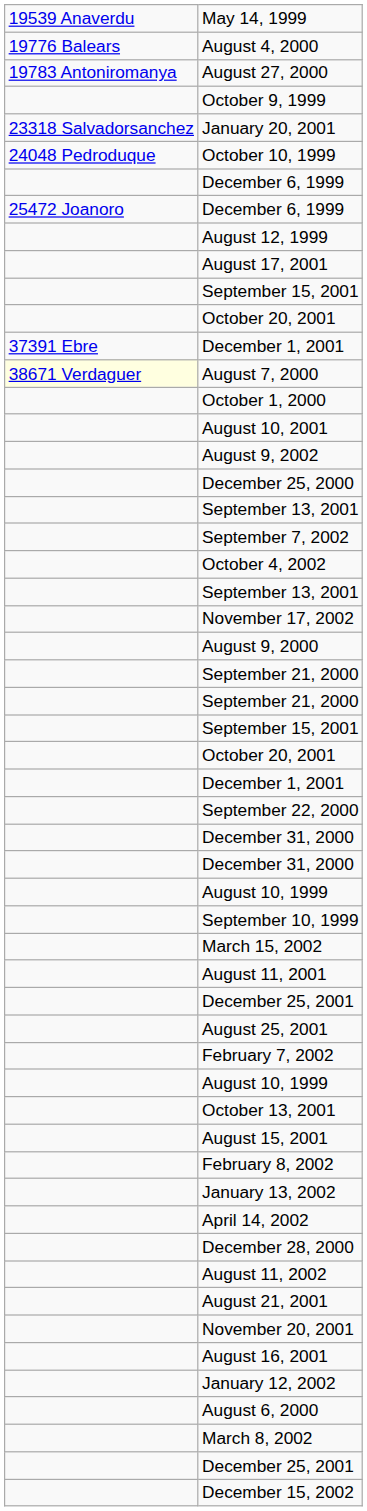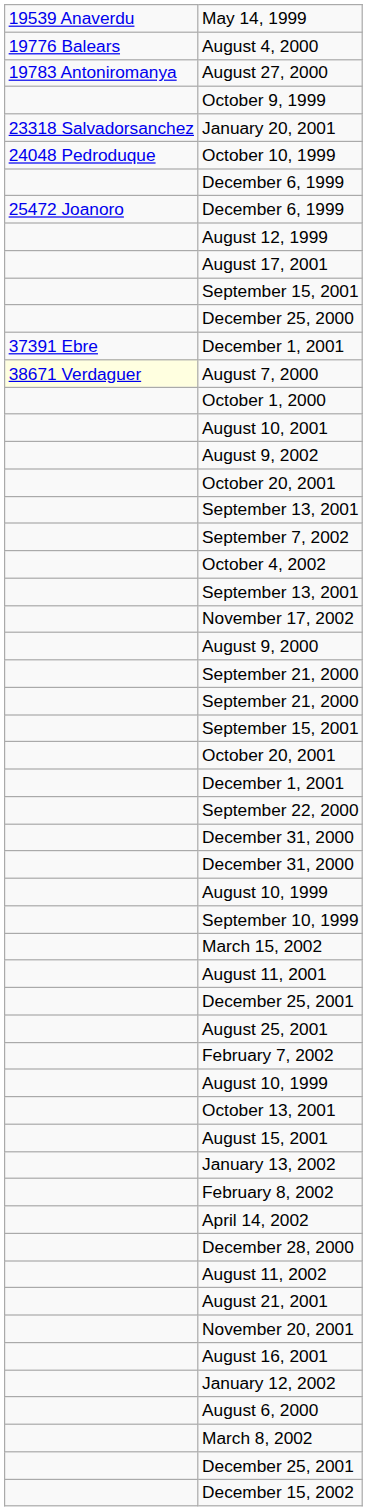row 12 | column 2: October 20, 2001 -> December 25, 2000
row 18 | column 2: December 25, 2000 -> October 20, 2001
row 43 | column 2: February 8, 2002 -> January 13, 2002
row 44 | column 2: January 13, 2002 -> February 8, 2002
